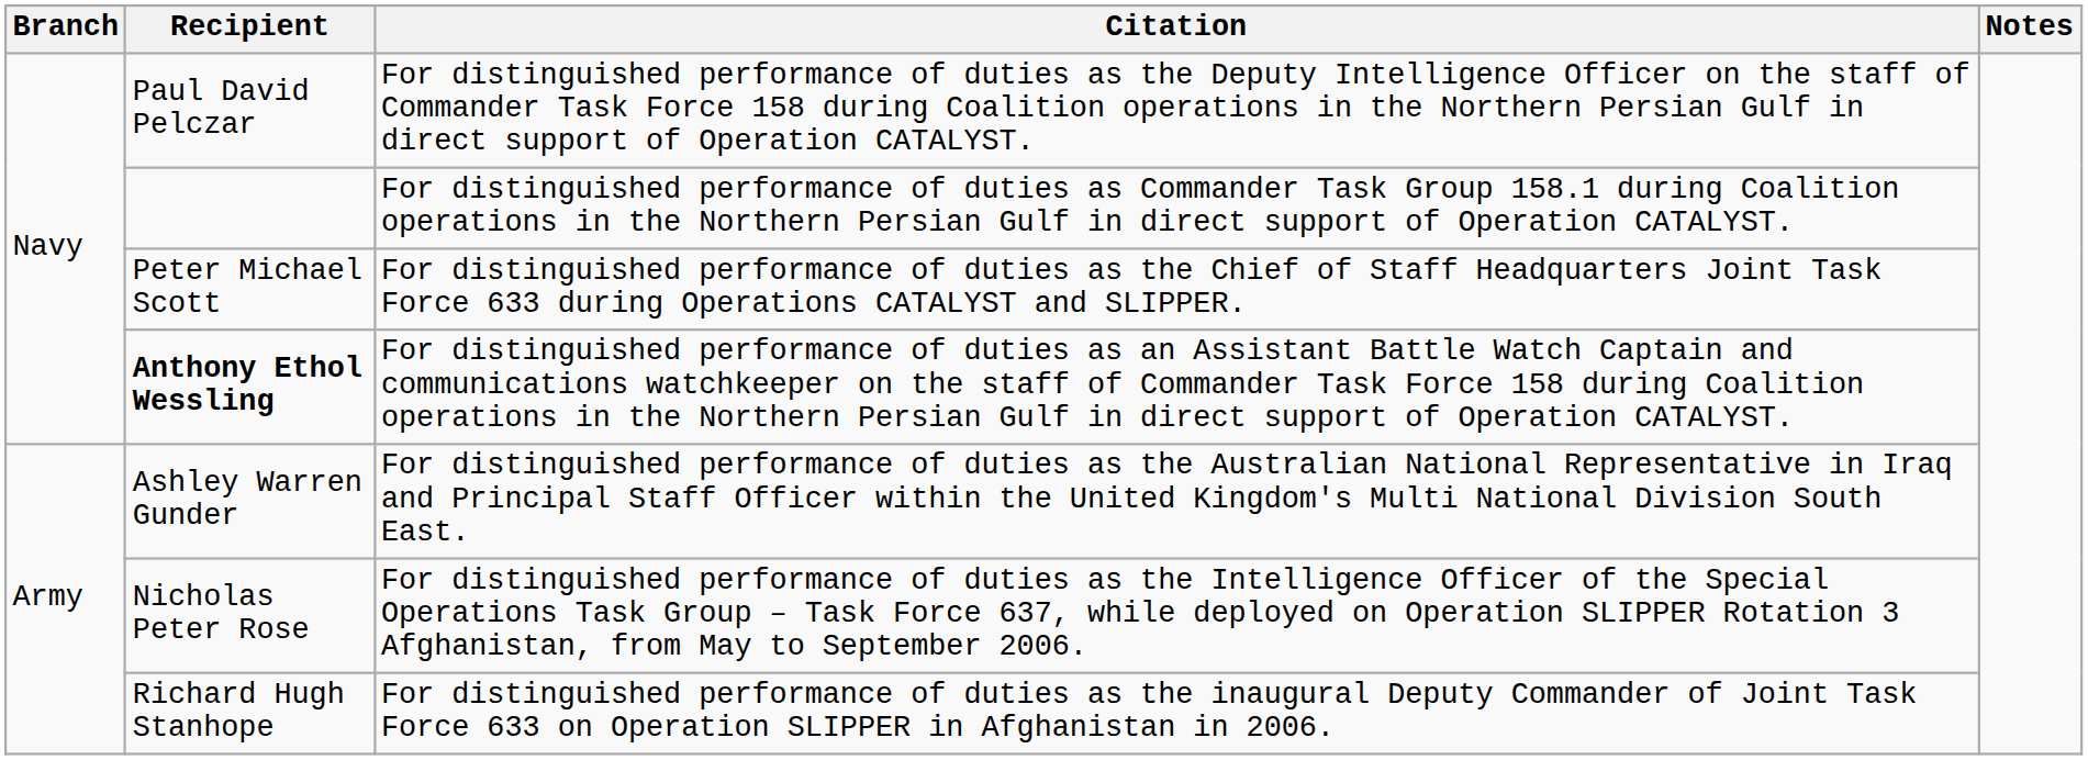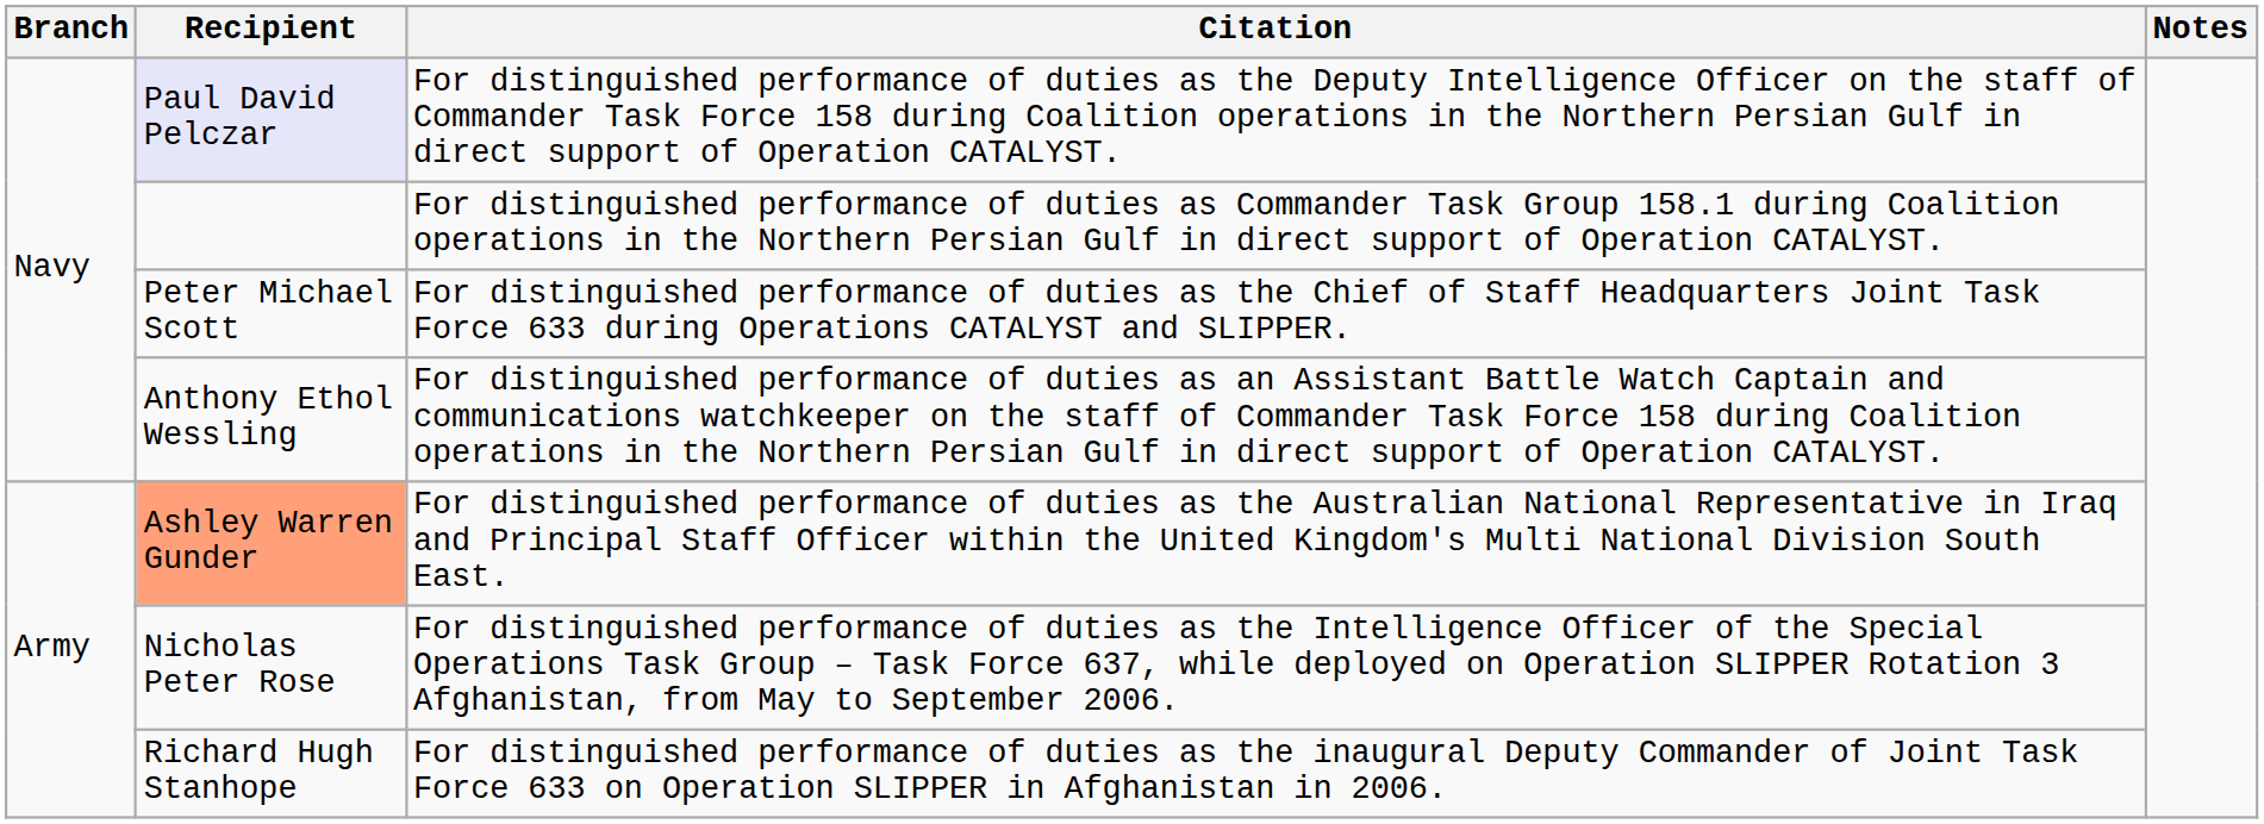Paul David Pelczar | Recipient: no background -> lavender background
Anthony Ethol Wessling | Recipient: bold -> normal
Ashley Warren Gunder | Recipient: no background -> lightsalmon background
